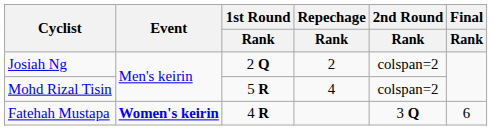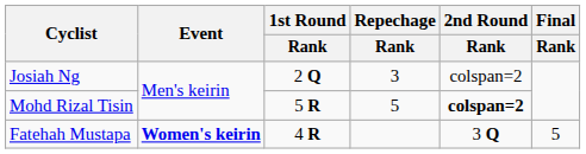Josiah Ng | Repechage / Rank: 2 -> 3
Mohd Rizal Tisin | Repechage / Rank: 4 -> 5
Mohd Rizal Tisin | 2nd Round / Rank: normal -> bold
Fatehah Mustapa | Final / Rank: 6 -> 5
